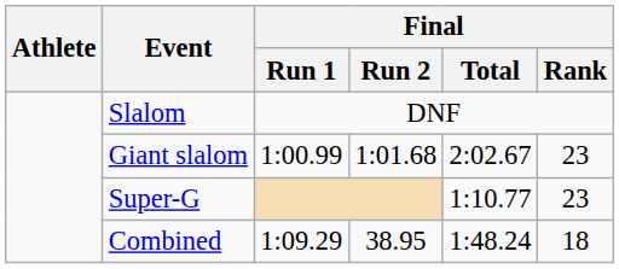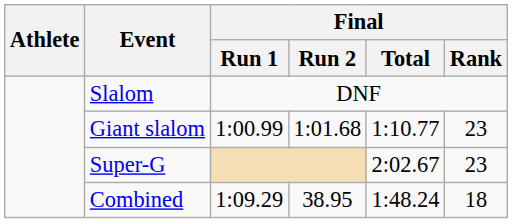Giant slalom | Final / Total: 2:02.67 -> 1:10.77
Super-G | Final / Total: 1:10.77 -> 2:02.67
